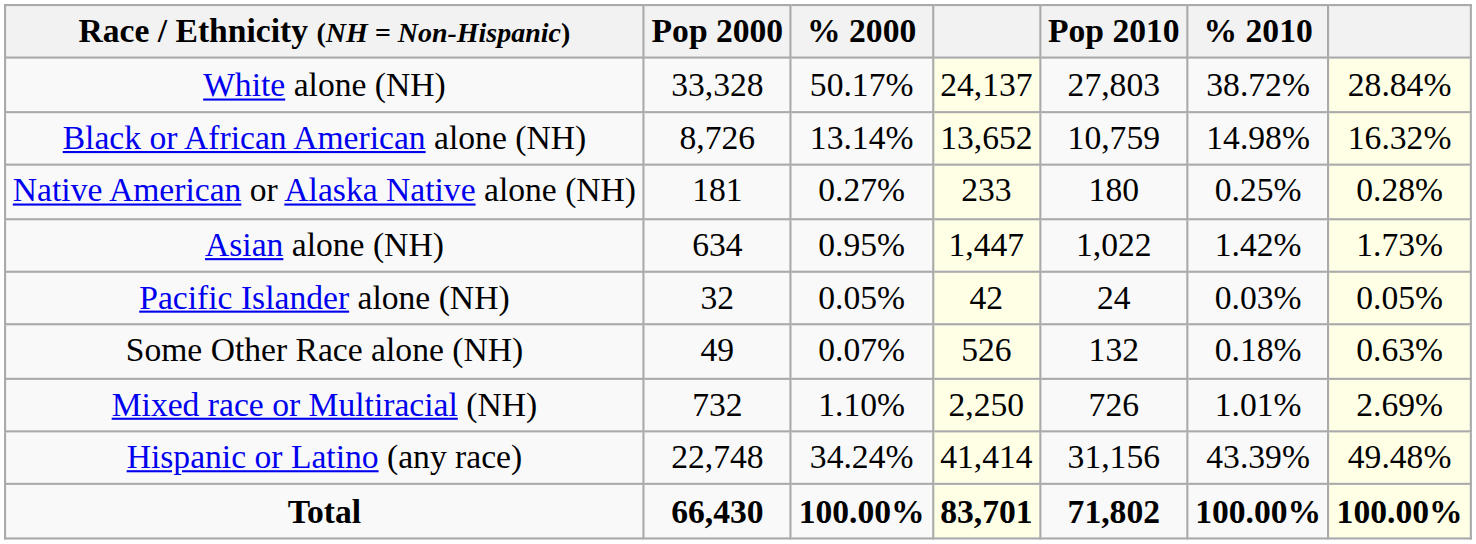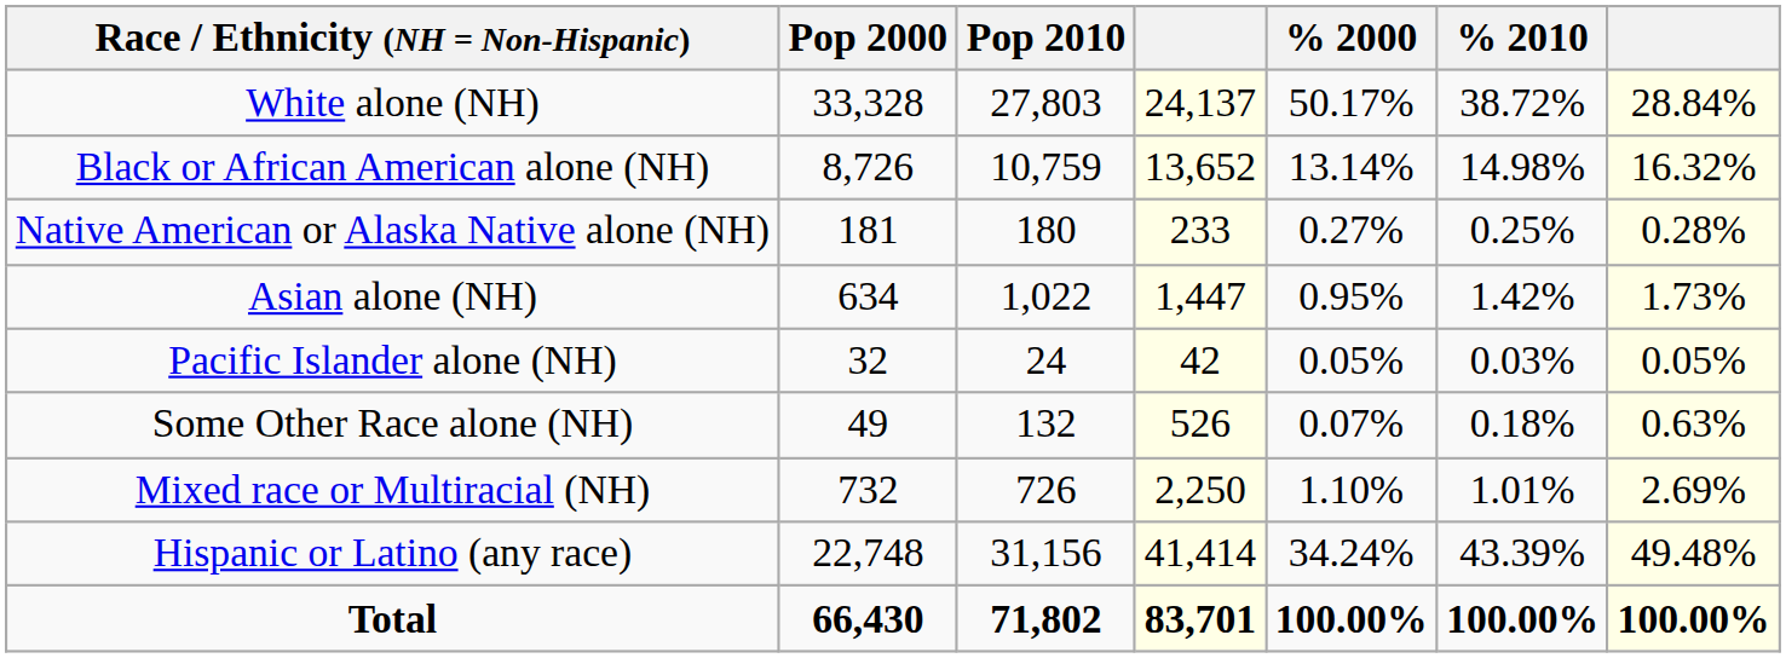columns swapped: Pop 2010 <-> % 2000
